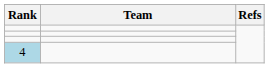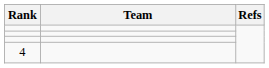4 | Rank: lightblue background -> no background
